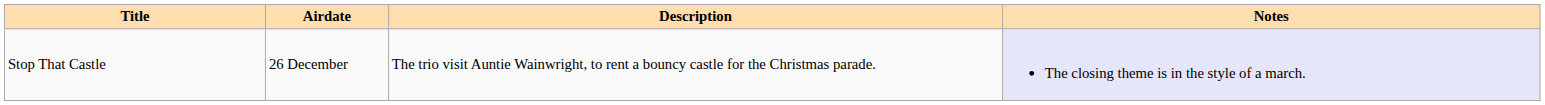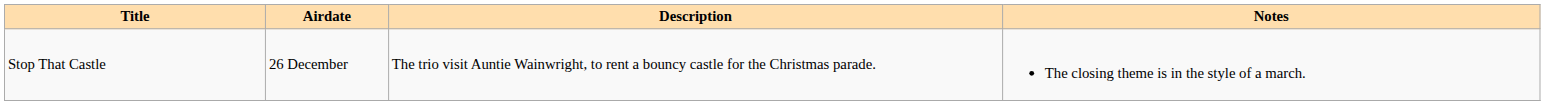Stop That Castle | Notes: lavender background -> no background
